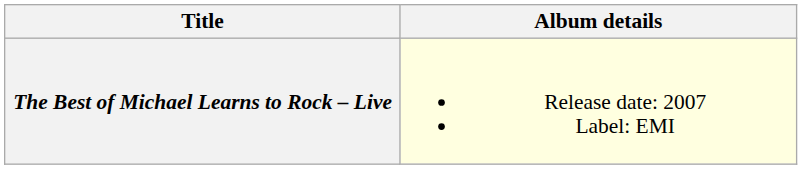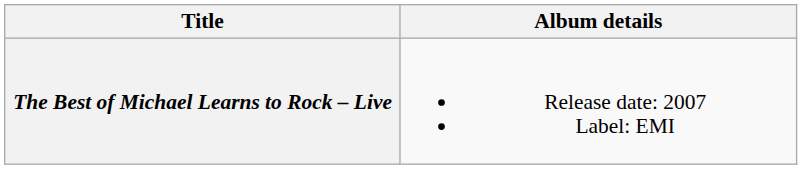The Best of Michael Learns to Rock – Live | Album details: lightyellow background -> no background
